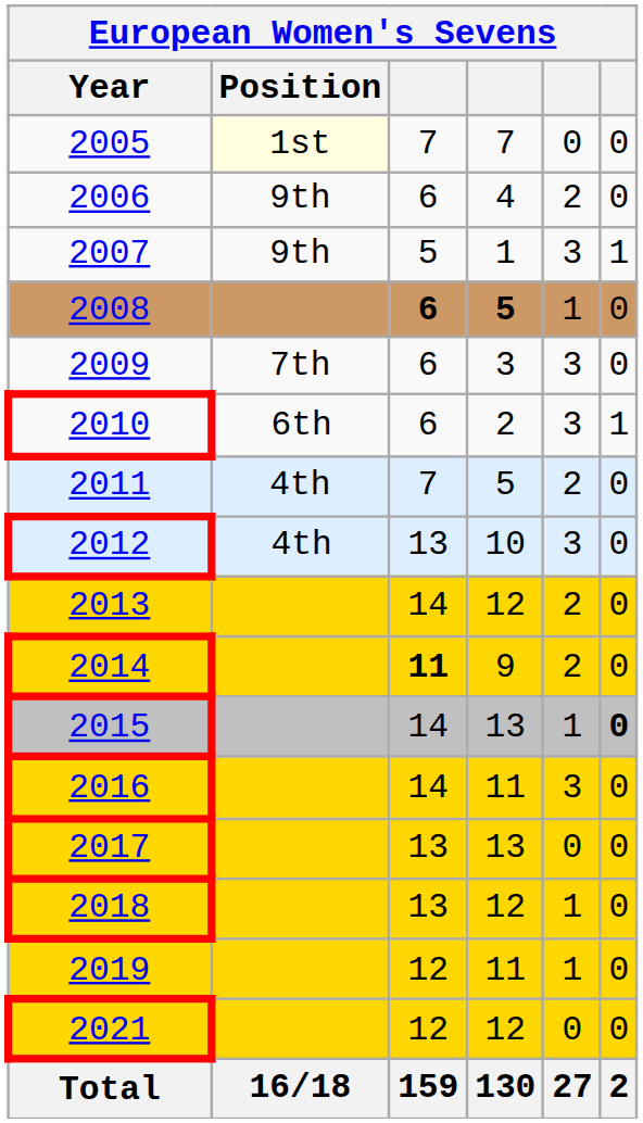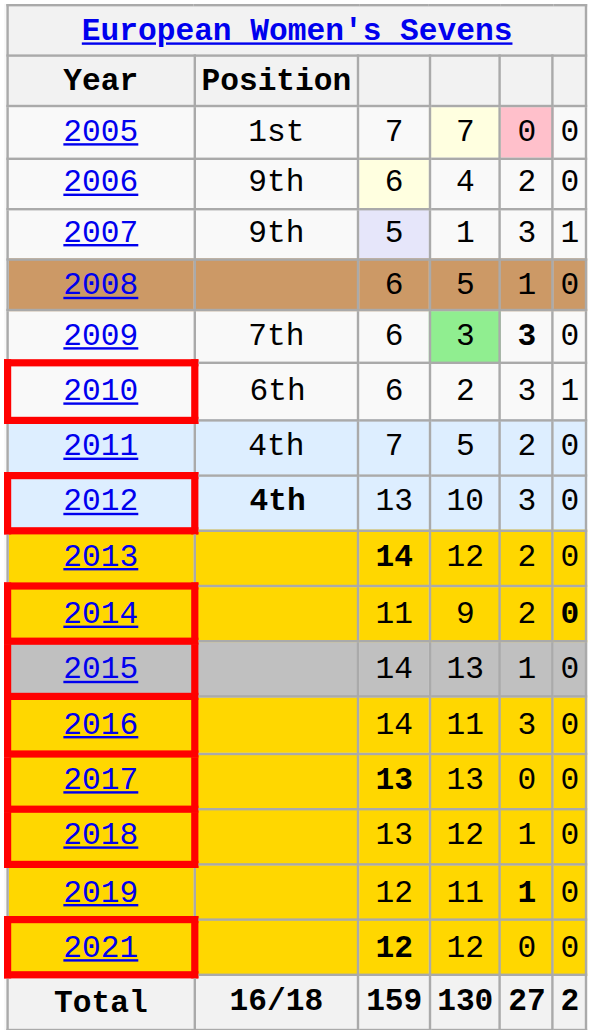2005 | Position: lightyellow background -> no background
2005 | column 4: no background -> lightyellow background
2005 | column 5: no background -> pink background
2006 | column 3: no background -> lightyellow background
2007 | column 3: no background -> lavender background
2008 | column 3: bold -> normal
2008 | column 4: bold -> normal
2009 | column 4: no background -> lightgreen background
2009 | column 5: normal -> bold
2012 | Position: normal -> bold
2013 | column 3: normal -> bold
2014 | column 3: bold -> normal
2014 | column 6: normal -> bold
2015 | column 6: bold -> normal
2017 | column 3: normal -> bold
2019 | column 5: normal -> bold
2021 | column 3: normal -> bold
